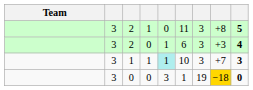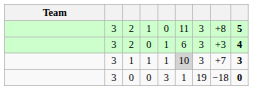row 4 | column 5: paleturquoise background -> no background
row 4 | column 6: no background -> lightgrey background
row 5 | column 8: gold background -> no background
